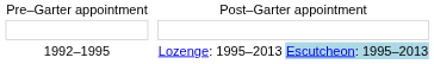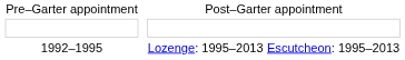Lozenge: 1995–2013 | column 3: lightblue background -> no background
